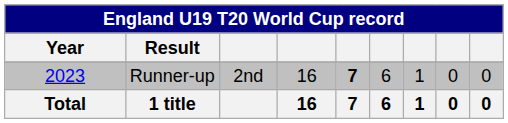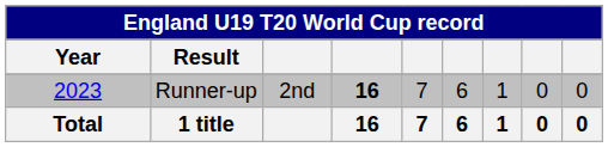Runner-up | column 4: normal -> bold
Runner-up | column 5: bold -> normal
